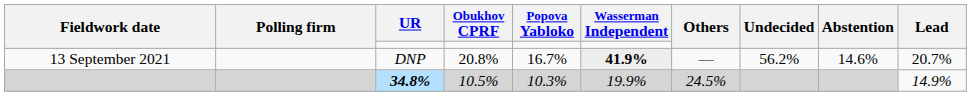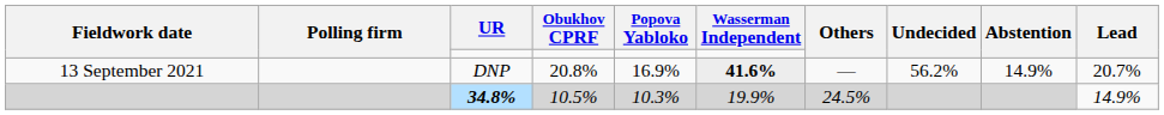13 September 2021 | Popova Yabloko: 16.7% -> 16.9%
13 September 2021 | Wasserman Independent: 41.9% -> 41.6%
13 September 2021 | Abstention: 14.6% -> 14.9%
